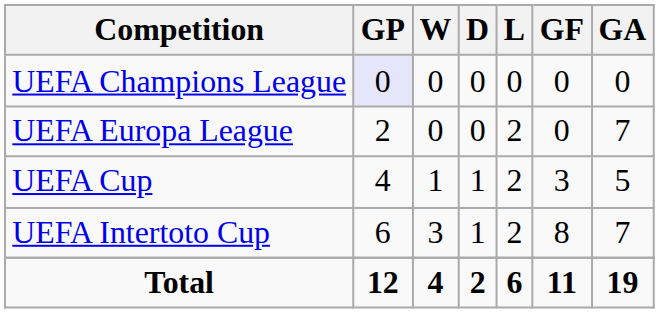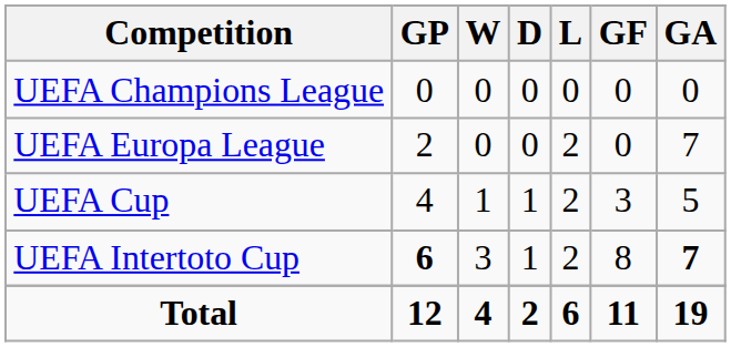UEFA Champions League | GP: lavender background -> no background
UEFA Intertoto Cup | GP: normal -> bold
UEFA Intertoto Cup | GA: normal -> bold
